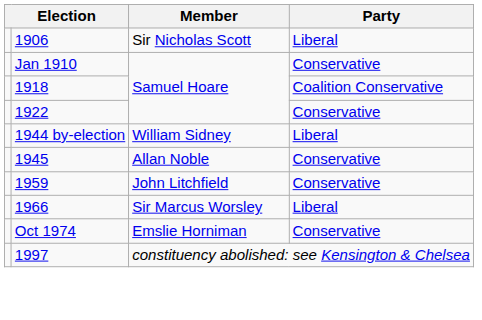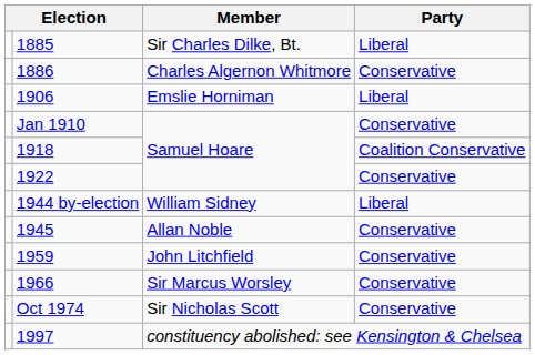+ row: 1885 | Sir Charles Dilke, Bt. | Liberal
+ row: 1886 | Charles Algernon Whitmore | Conservative
1906 | Member: Sir Nicholas Scott -> Emslie Horniman
1966 | Party: Liberal -> Conservative
Oct 1974 | Member: Emslie Horniman -> Sir Nicholas Scott
